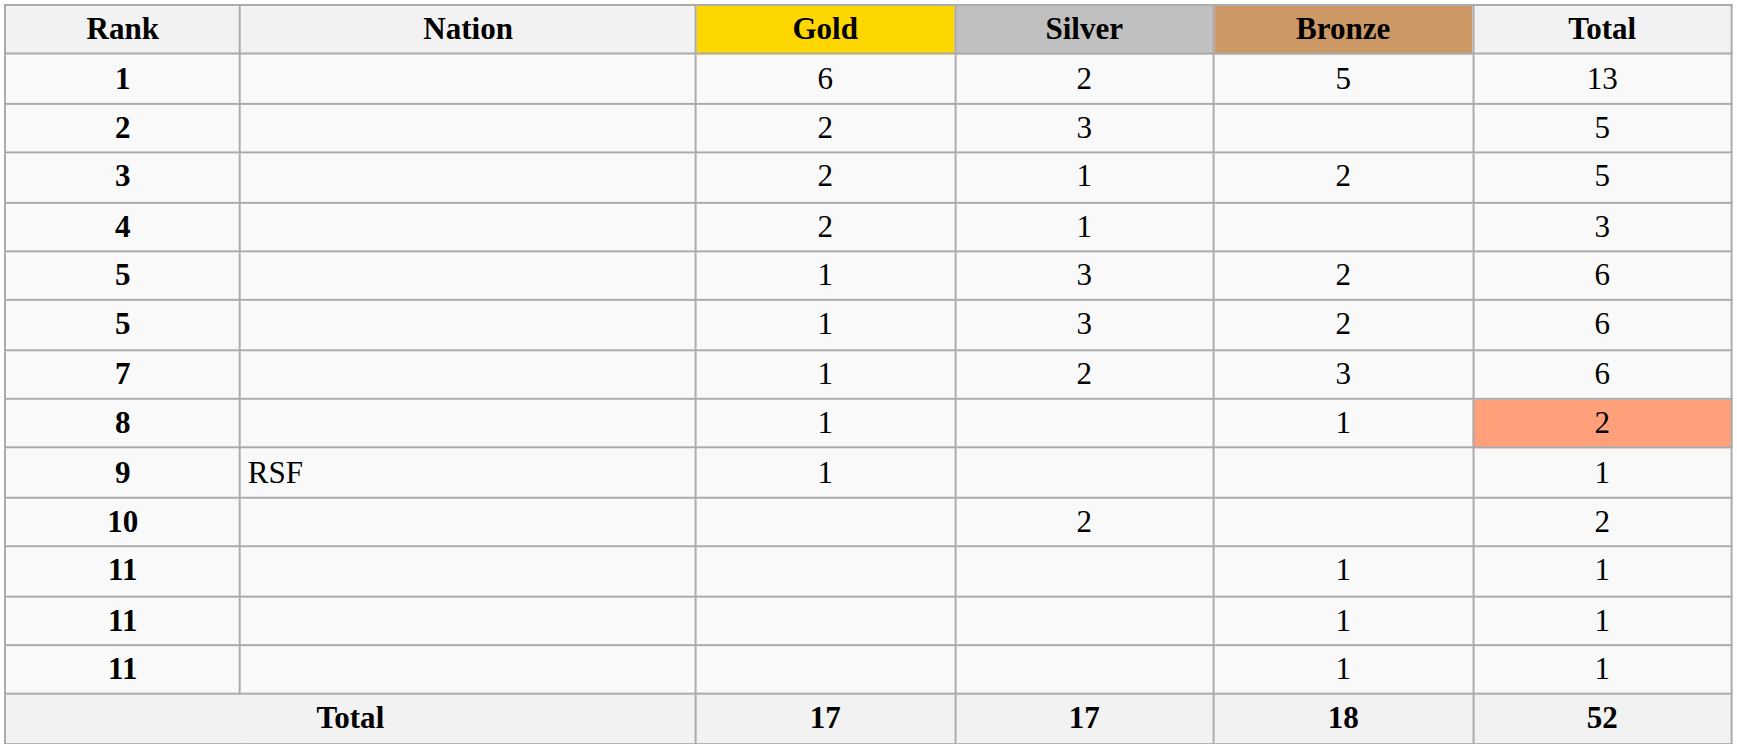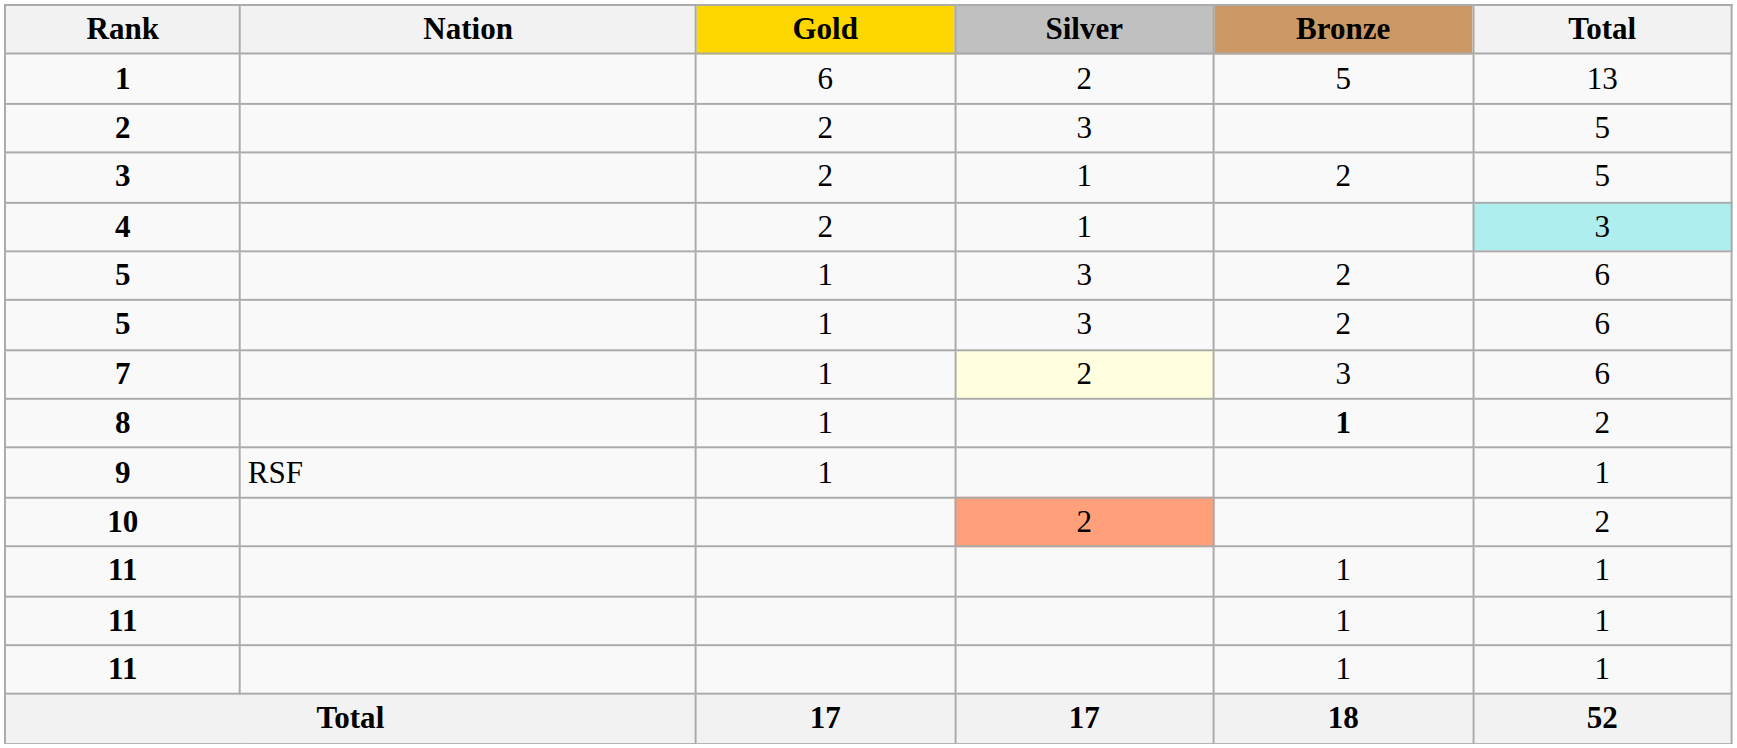4 | Total: no background -> paleturquoise background
7 | Silver: no background -> lightyellow background
8 | Bronze: normal -> bold
8 | Total: lightsalmon background -> no background
10 | Silver: no background -> lightsalmon background
